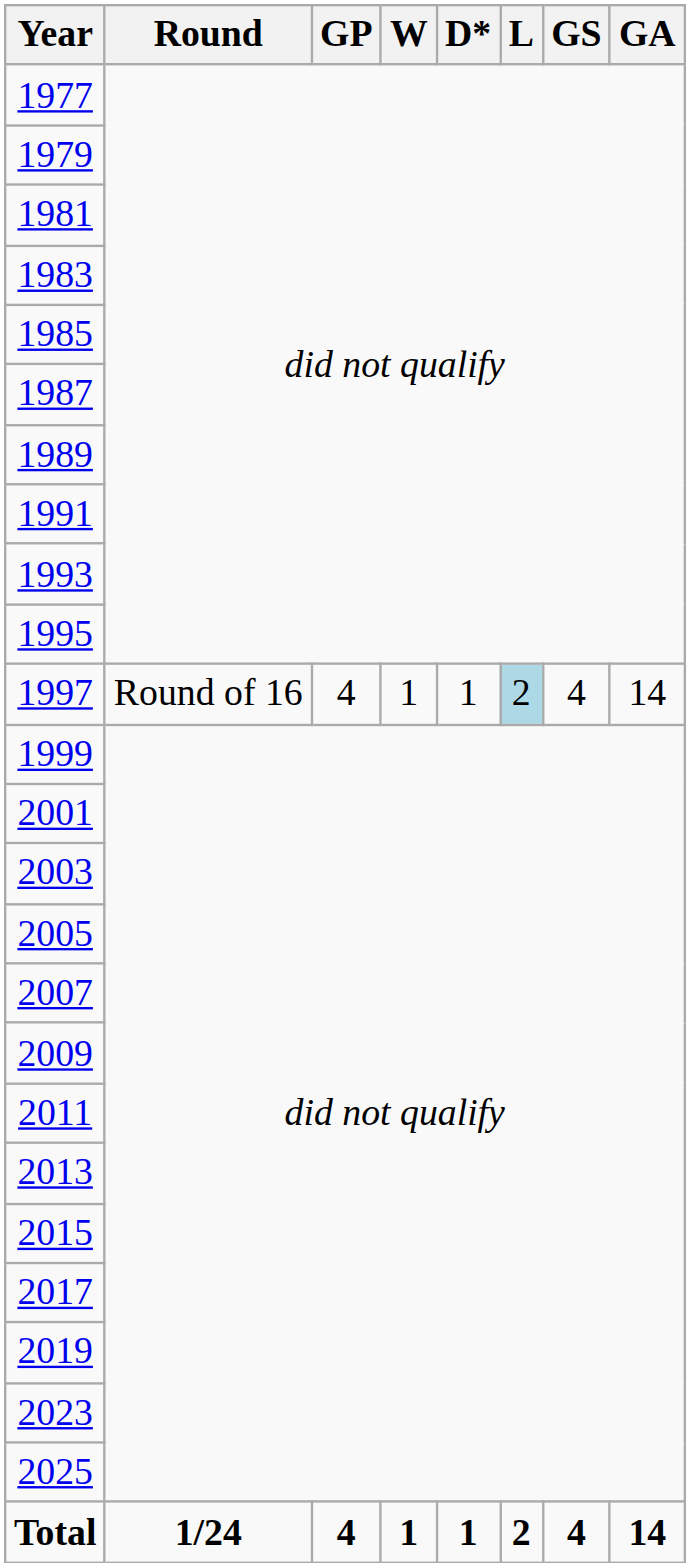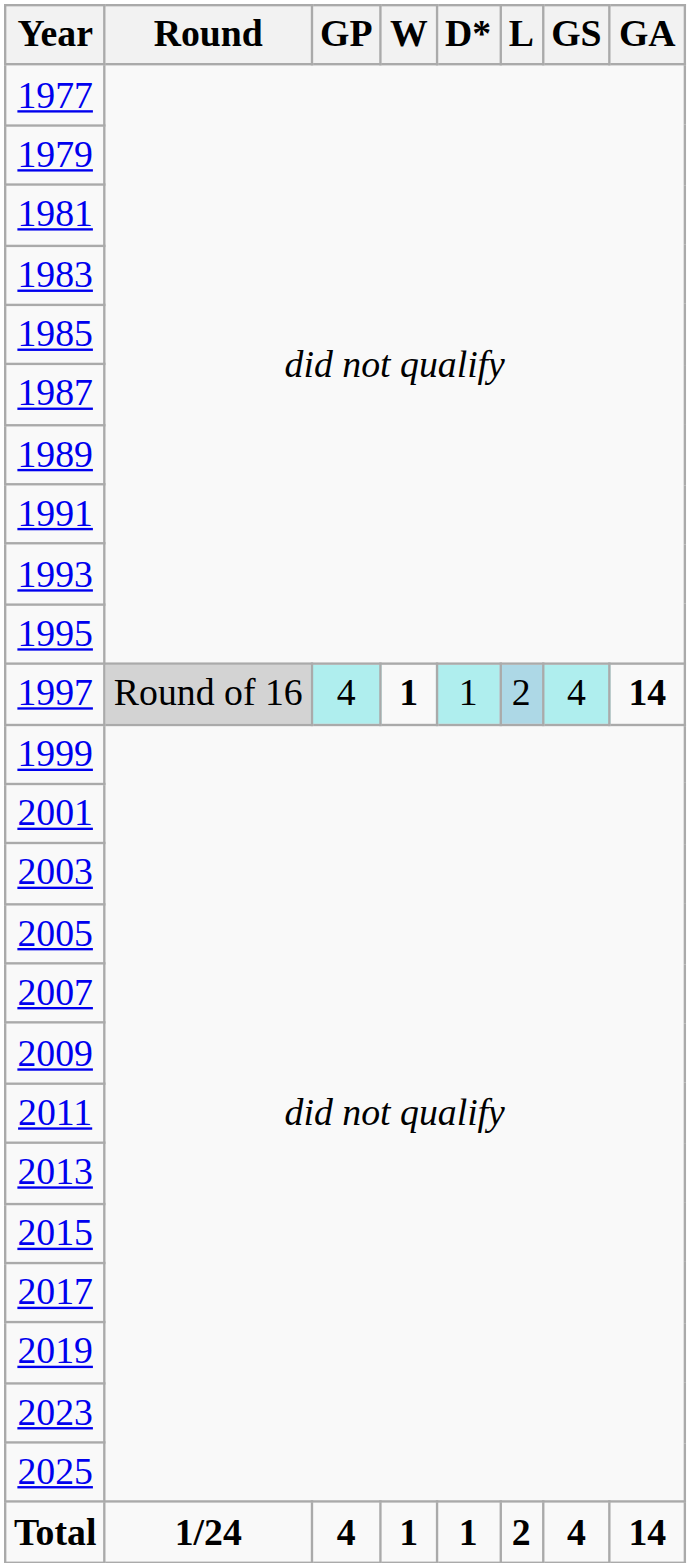1997 | Round: no background -> lightgrey background
1997 | GP: no background -> paleturquoise background
1997 | W: normal -> bold
1997 | D*: no background -> paleturquoise background
1997 | GS: no background -> paleturquoise background
1997 | GA: normal -> bold
